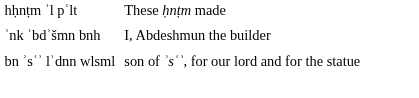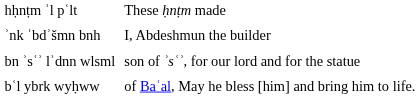+ row: bʿl ybrk wyḥww | of Baʿal, May he bless [him] and bring him to life.
